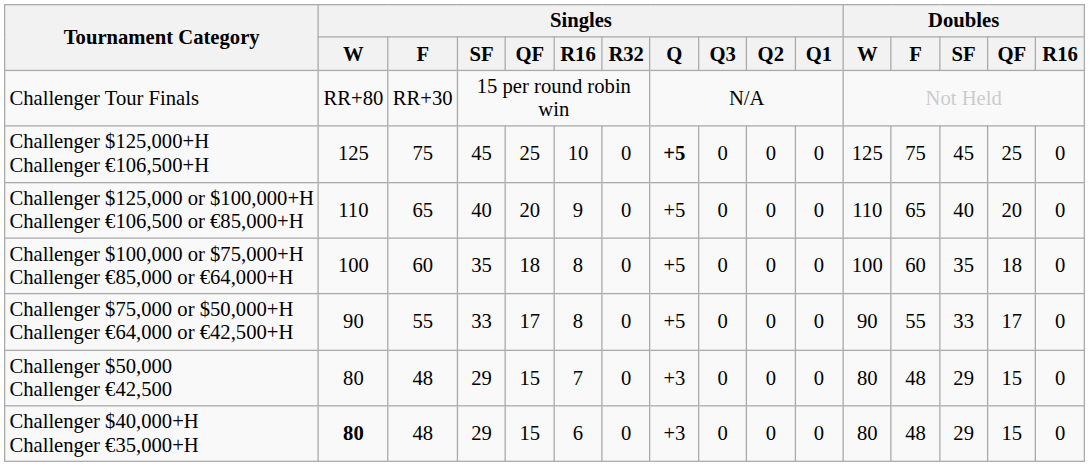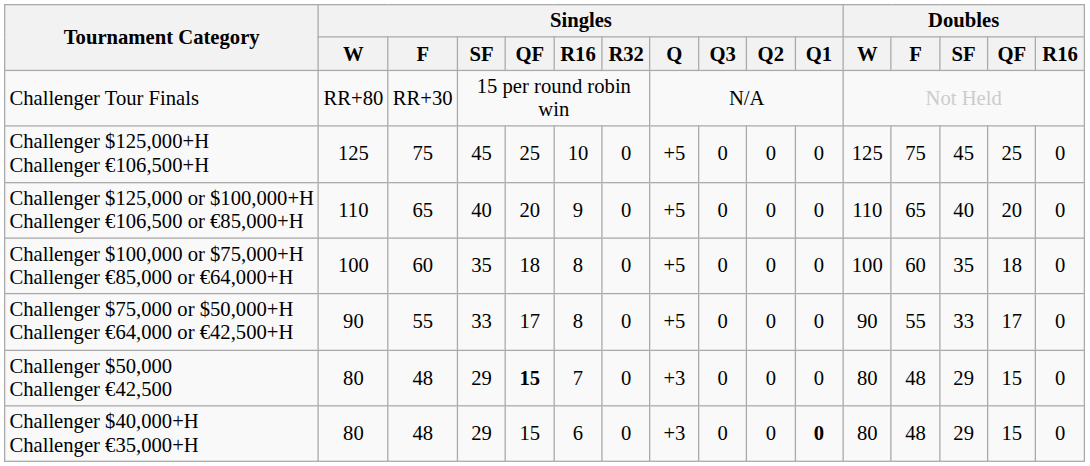Challenger $125,000+H Challenger €106,500+H | Singles / Q: bold -> normal
Challenger $50,000 Challenger €42,500 | Singles / QF: normal -> bold
Challenger $40,000+H Challenger €35,000+H | Singles / W: bold -> normal
Challenger $40,000+H Challenger €35,000+H | Singles / Q1: normal -> bold
